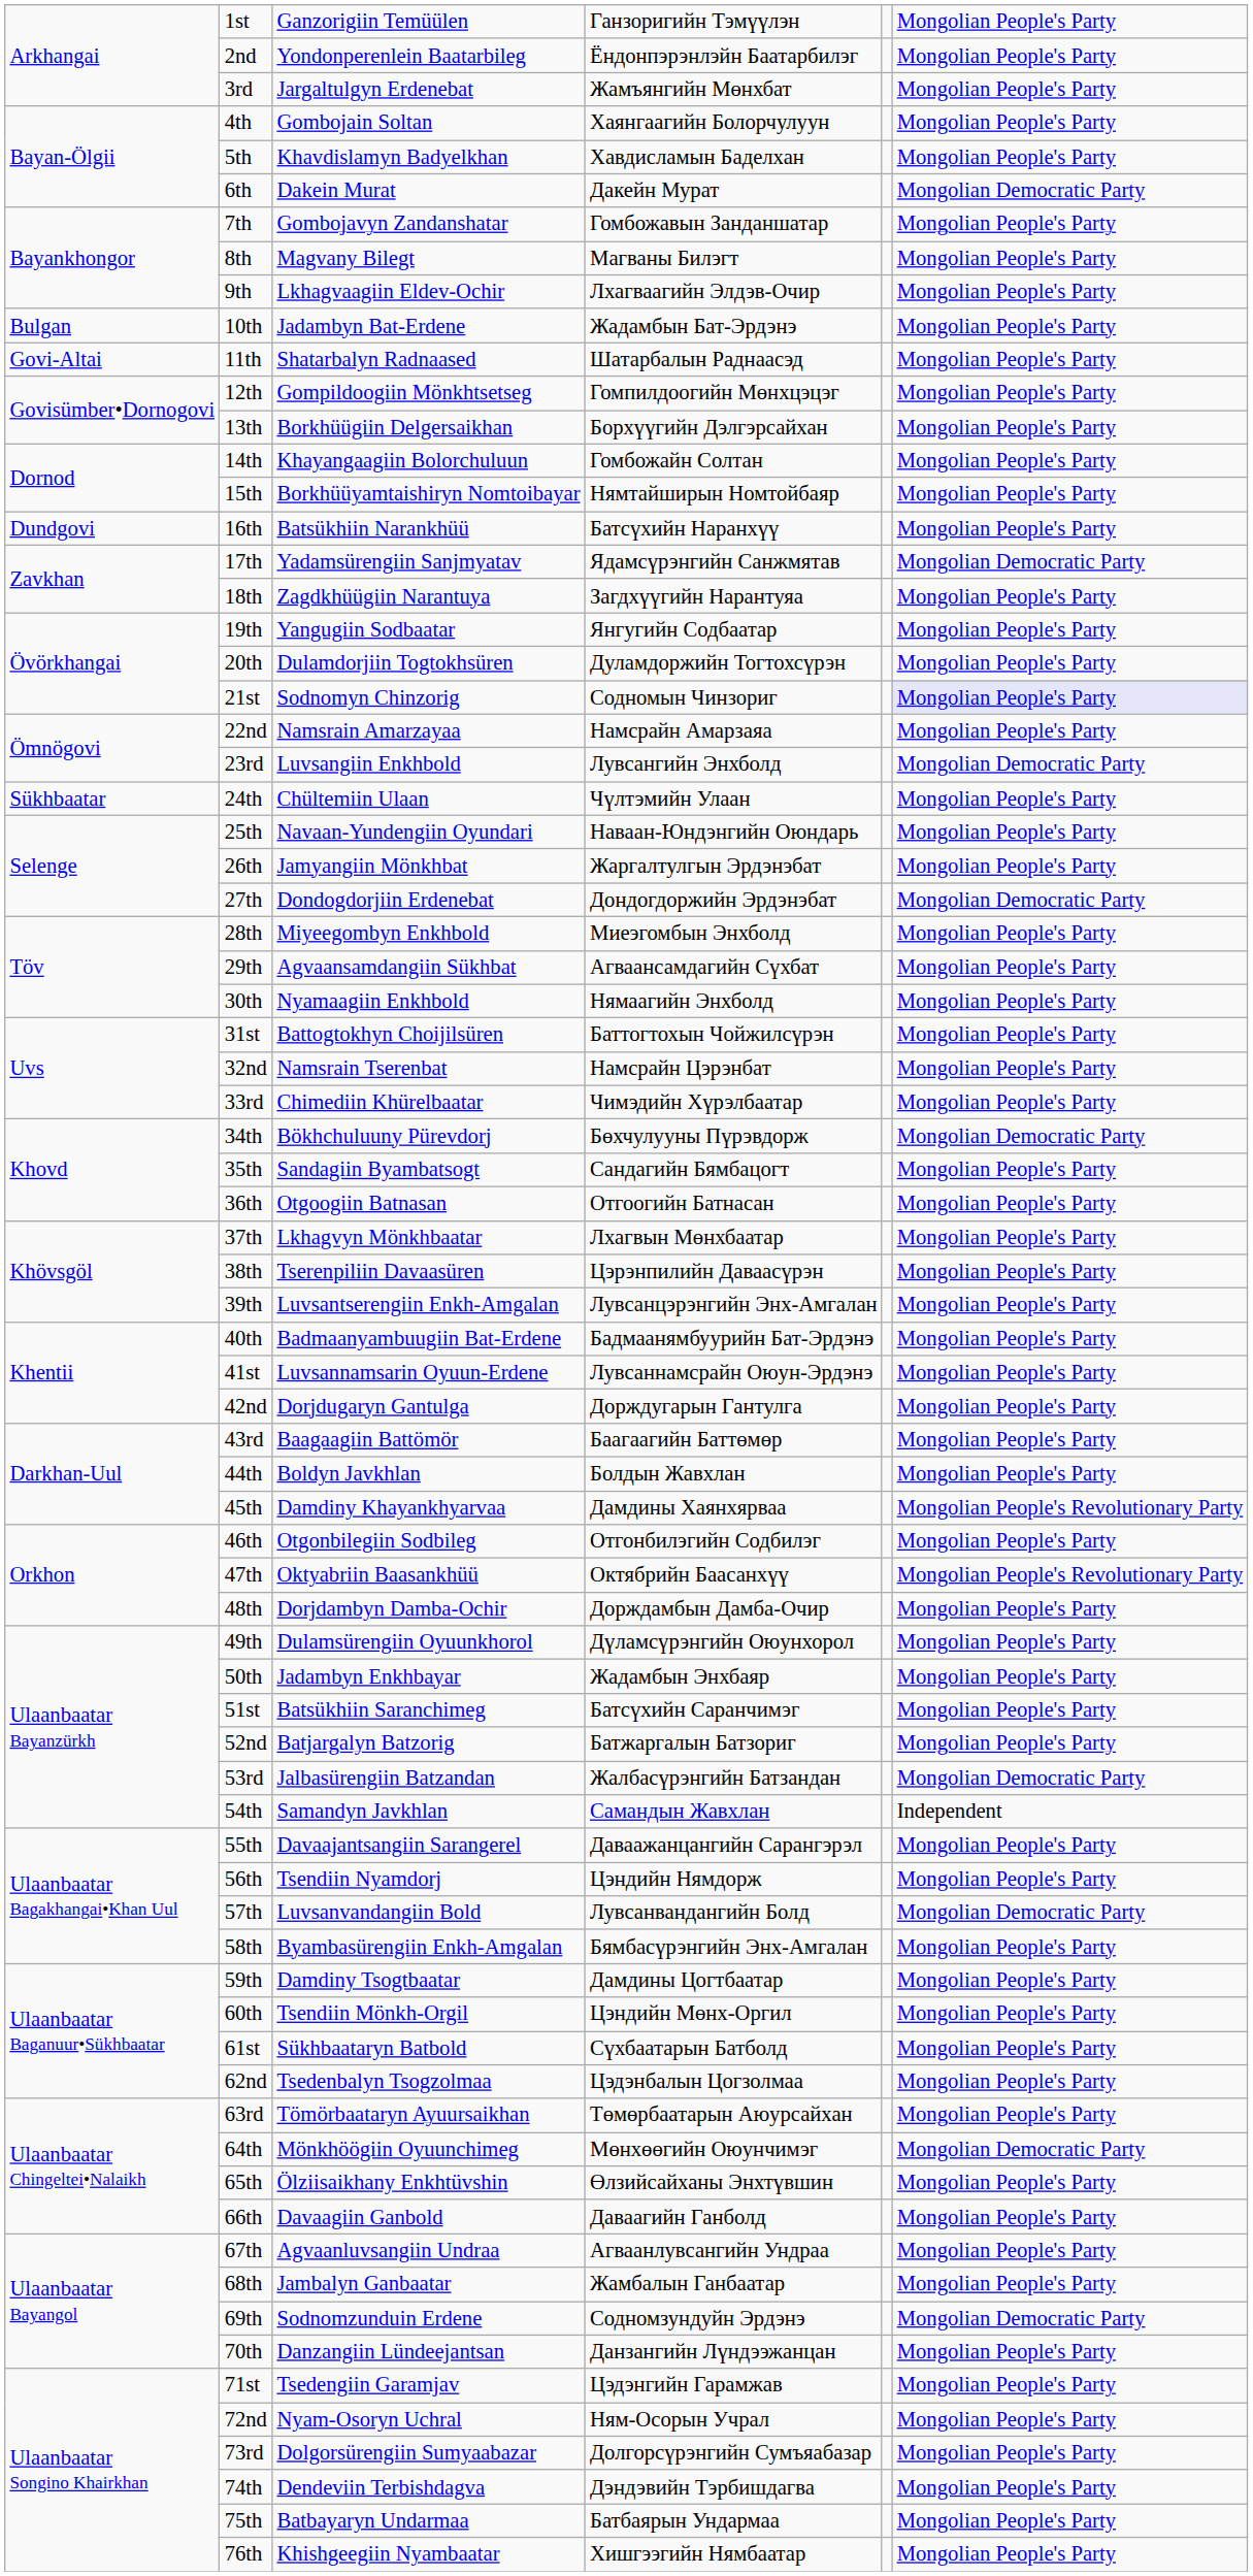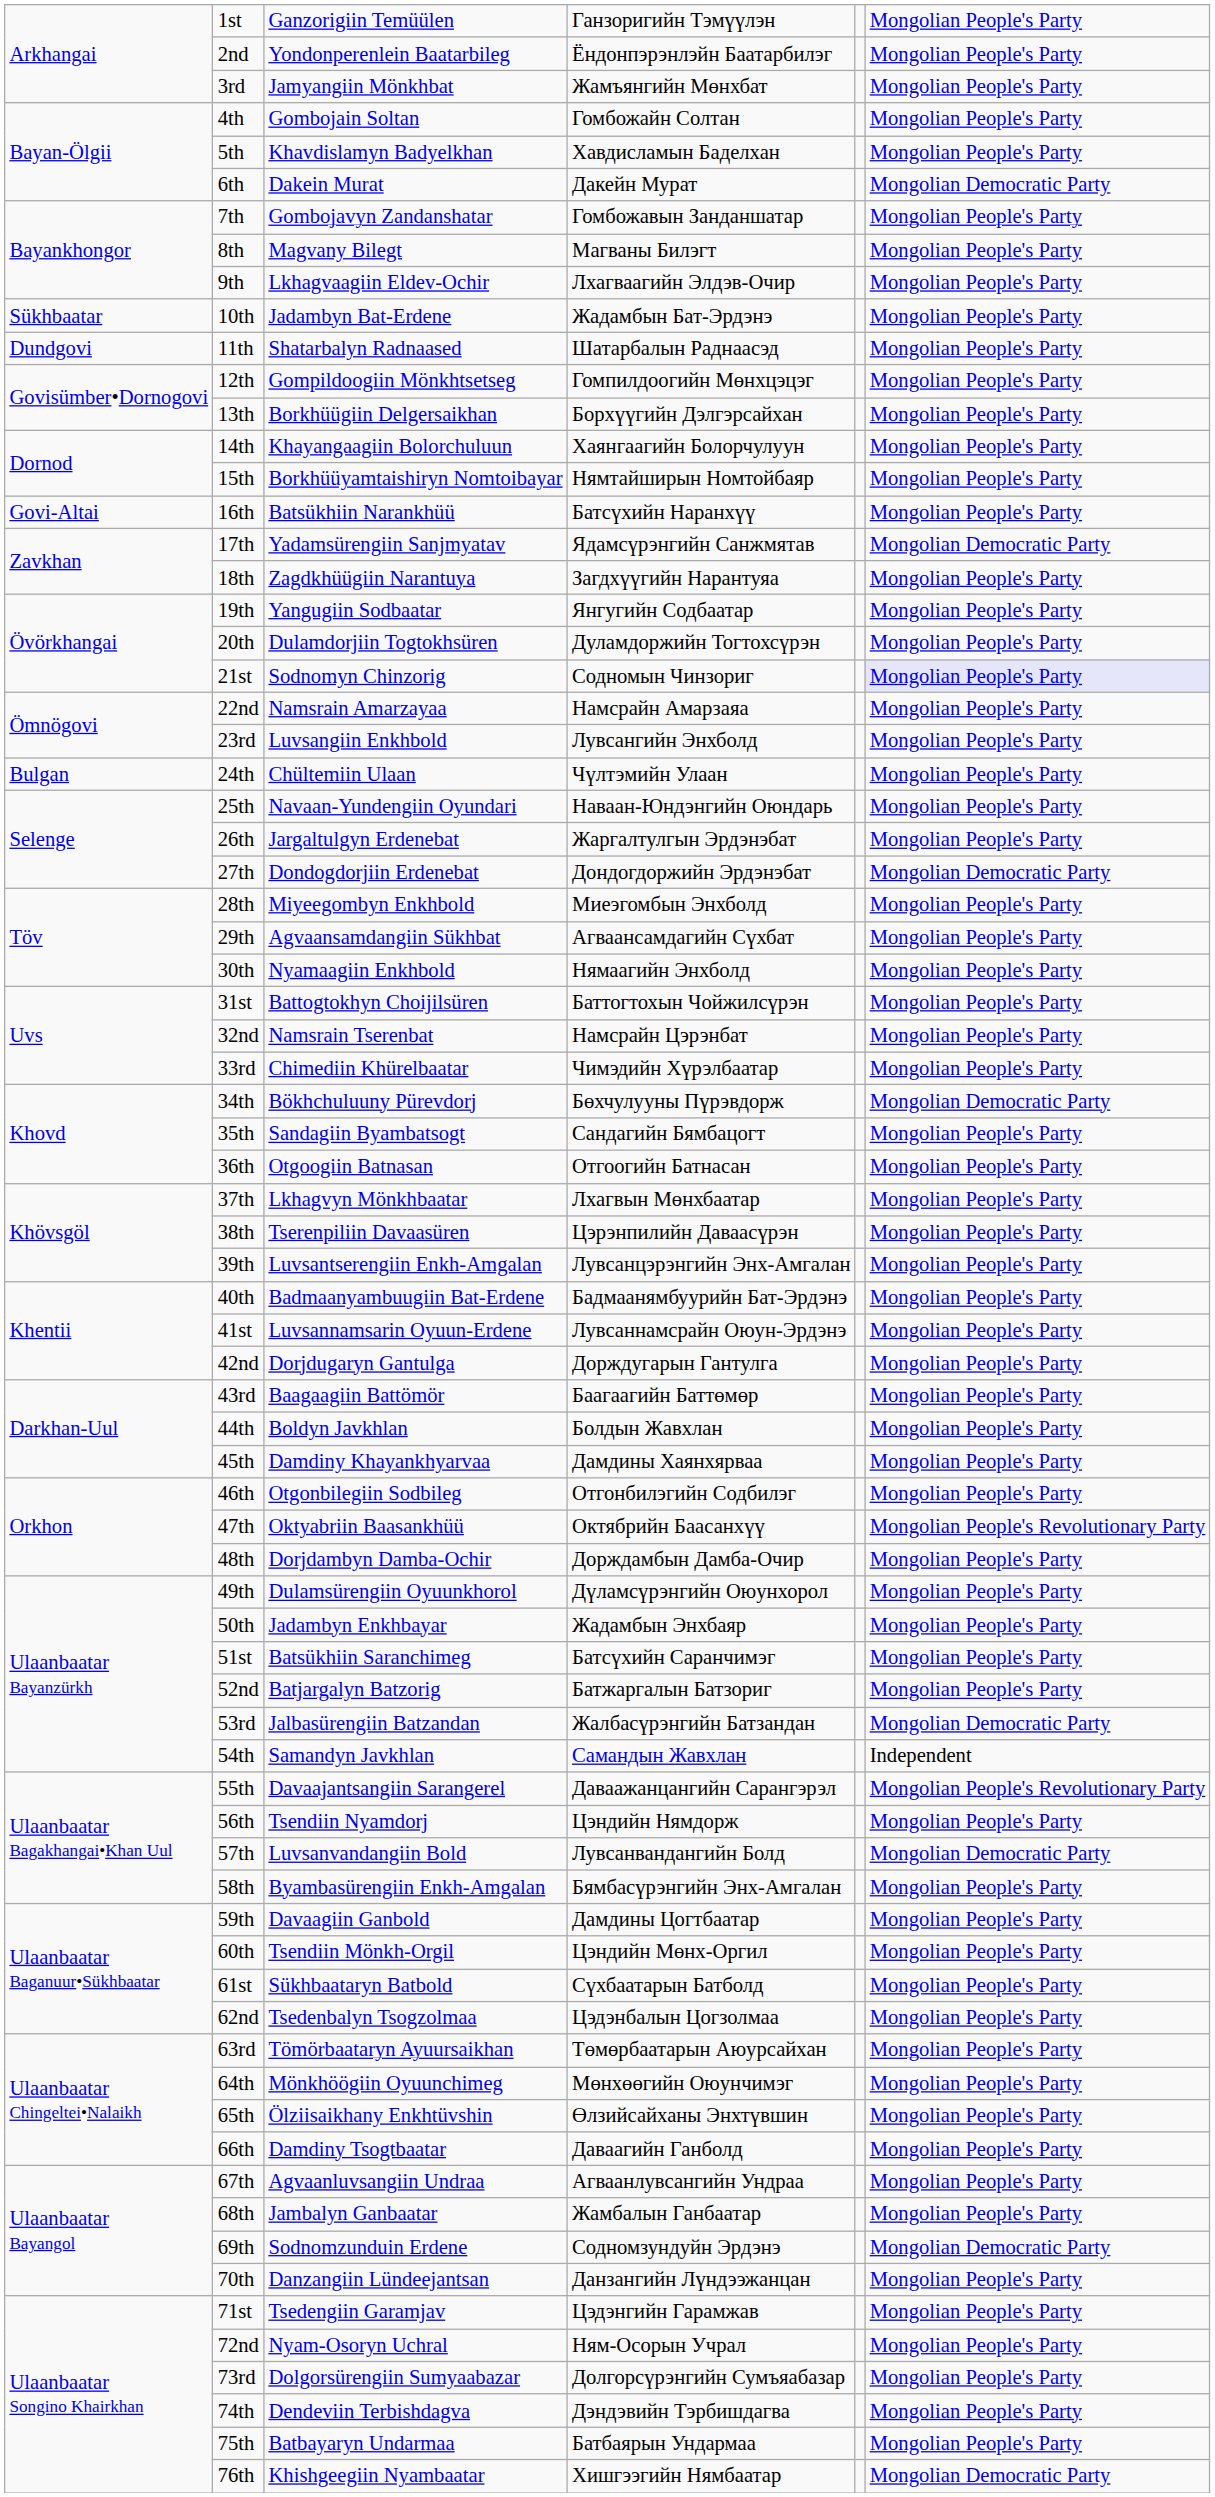3rd | column 3: Jargaltulgyn Erdenebat -> Jamyangiin Mönkhbat
4th | column 4: Хаянгаагийн Болорчулуун -> Гомбожайн Солтан
10th | column 1: Bulgan -> Sükhbaatar
11th | column 1: Govi-Altai -> Dundgovi
14th | column 4: Гомбожайн Солтан -> Хаянгаагийн Болорчулуун
16th | column 1: Dundgovi -> Govi-Altai
23rd | column 6: Mongolian Democratic Party -> Mongolian People's Party
24th | column 1: Sükhbaatar -> Bulgan
26th | column 3: Jamyangiin Mönkhbat -> Jargaltulgyn Erdenebat
45th | column 6: Mongolian People's Revolutionary Party -> Mongolian People's Party
55th | column 6: Mongolian People's Party -> Mongolian People's Revolutionary Party
59th | column 3: Damdiny Tsogtbaatar -> Davaagiin Ganbold
64th | column 6: Mongolian Democratic Party -> Mongolian People's Party
66th | column 3: Davaagiin Ganbold -> Damdiny Tsogtbaatar
76th | column 6: Mongolian People's Party -> Mongolian Democratic Party
